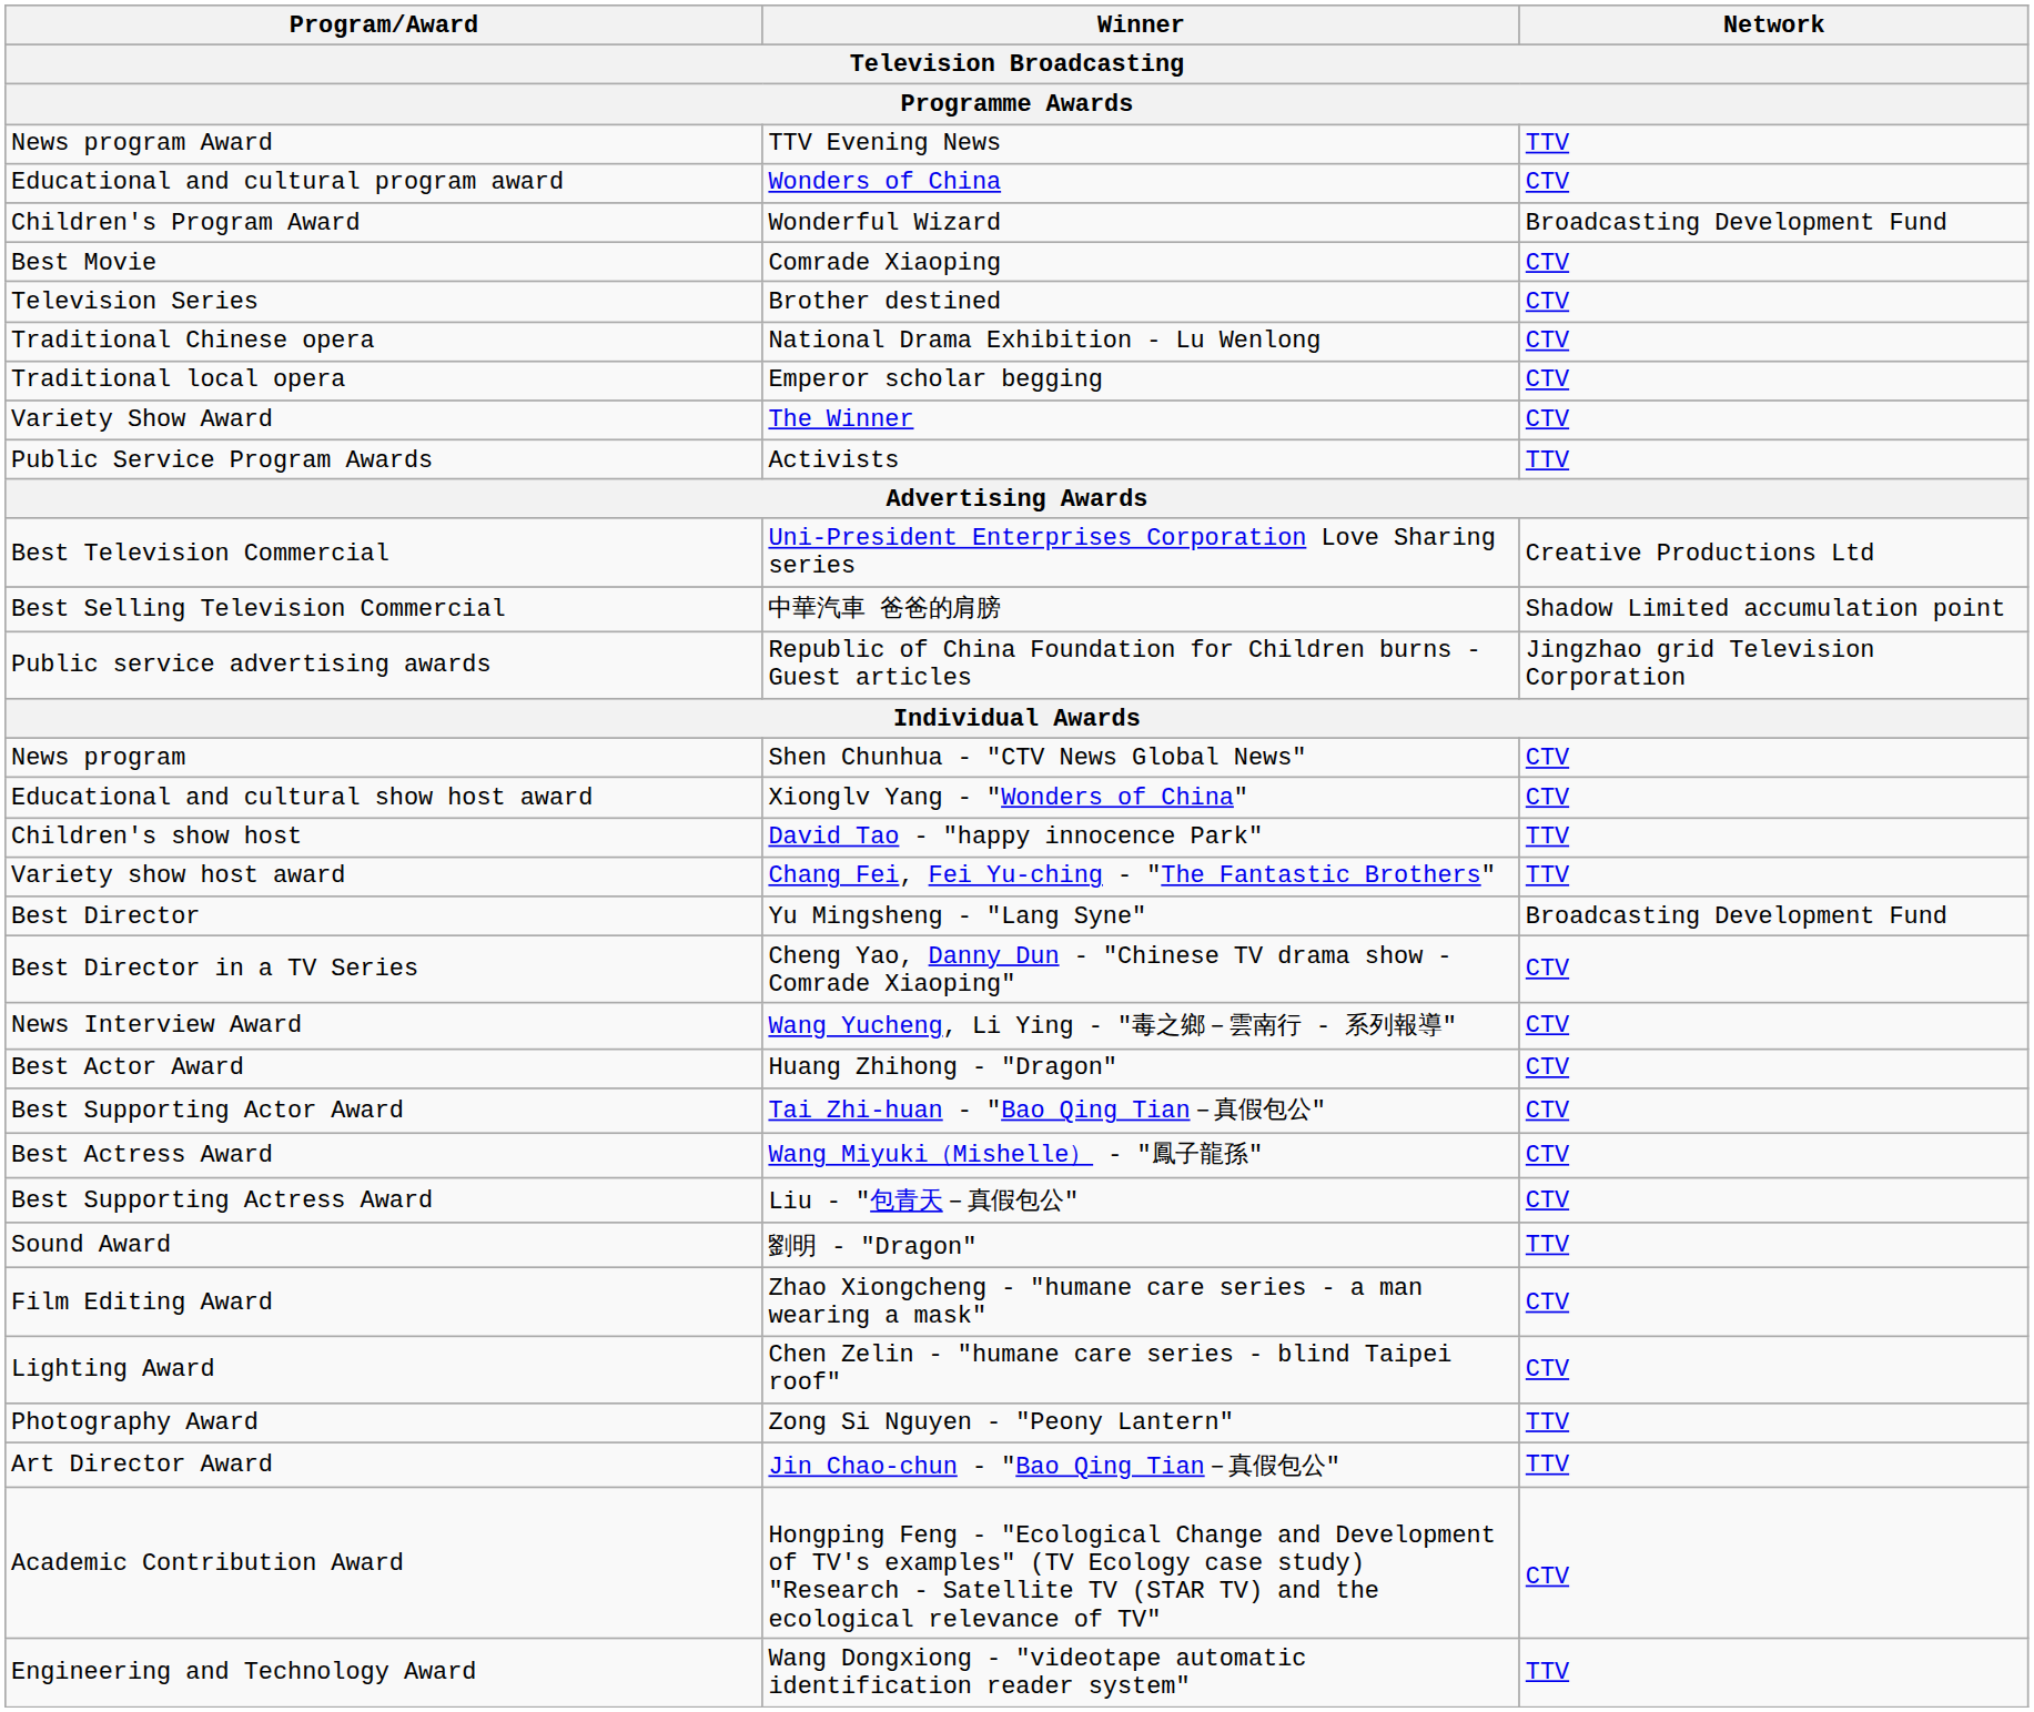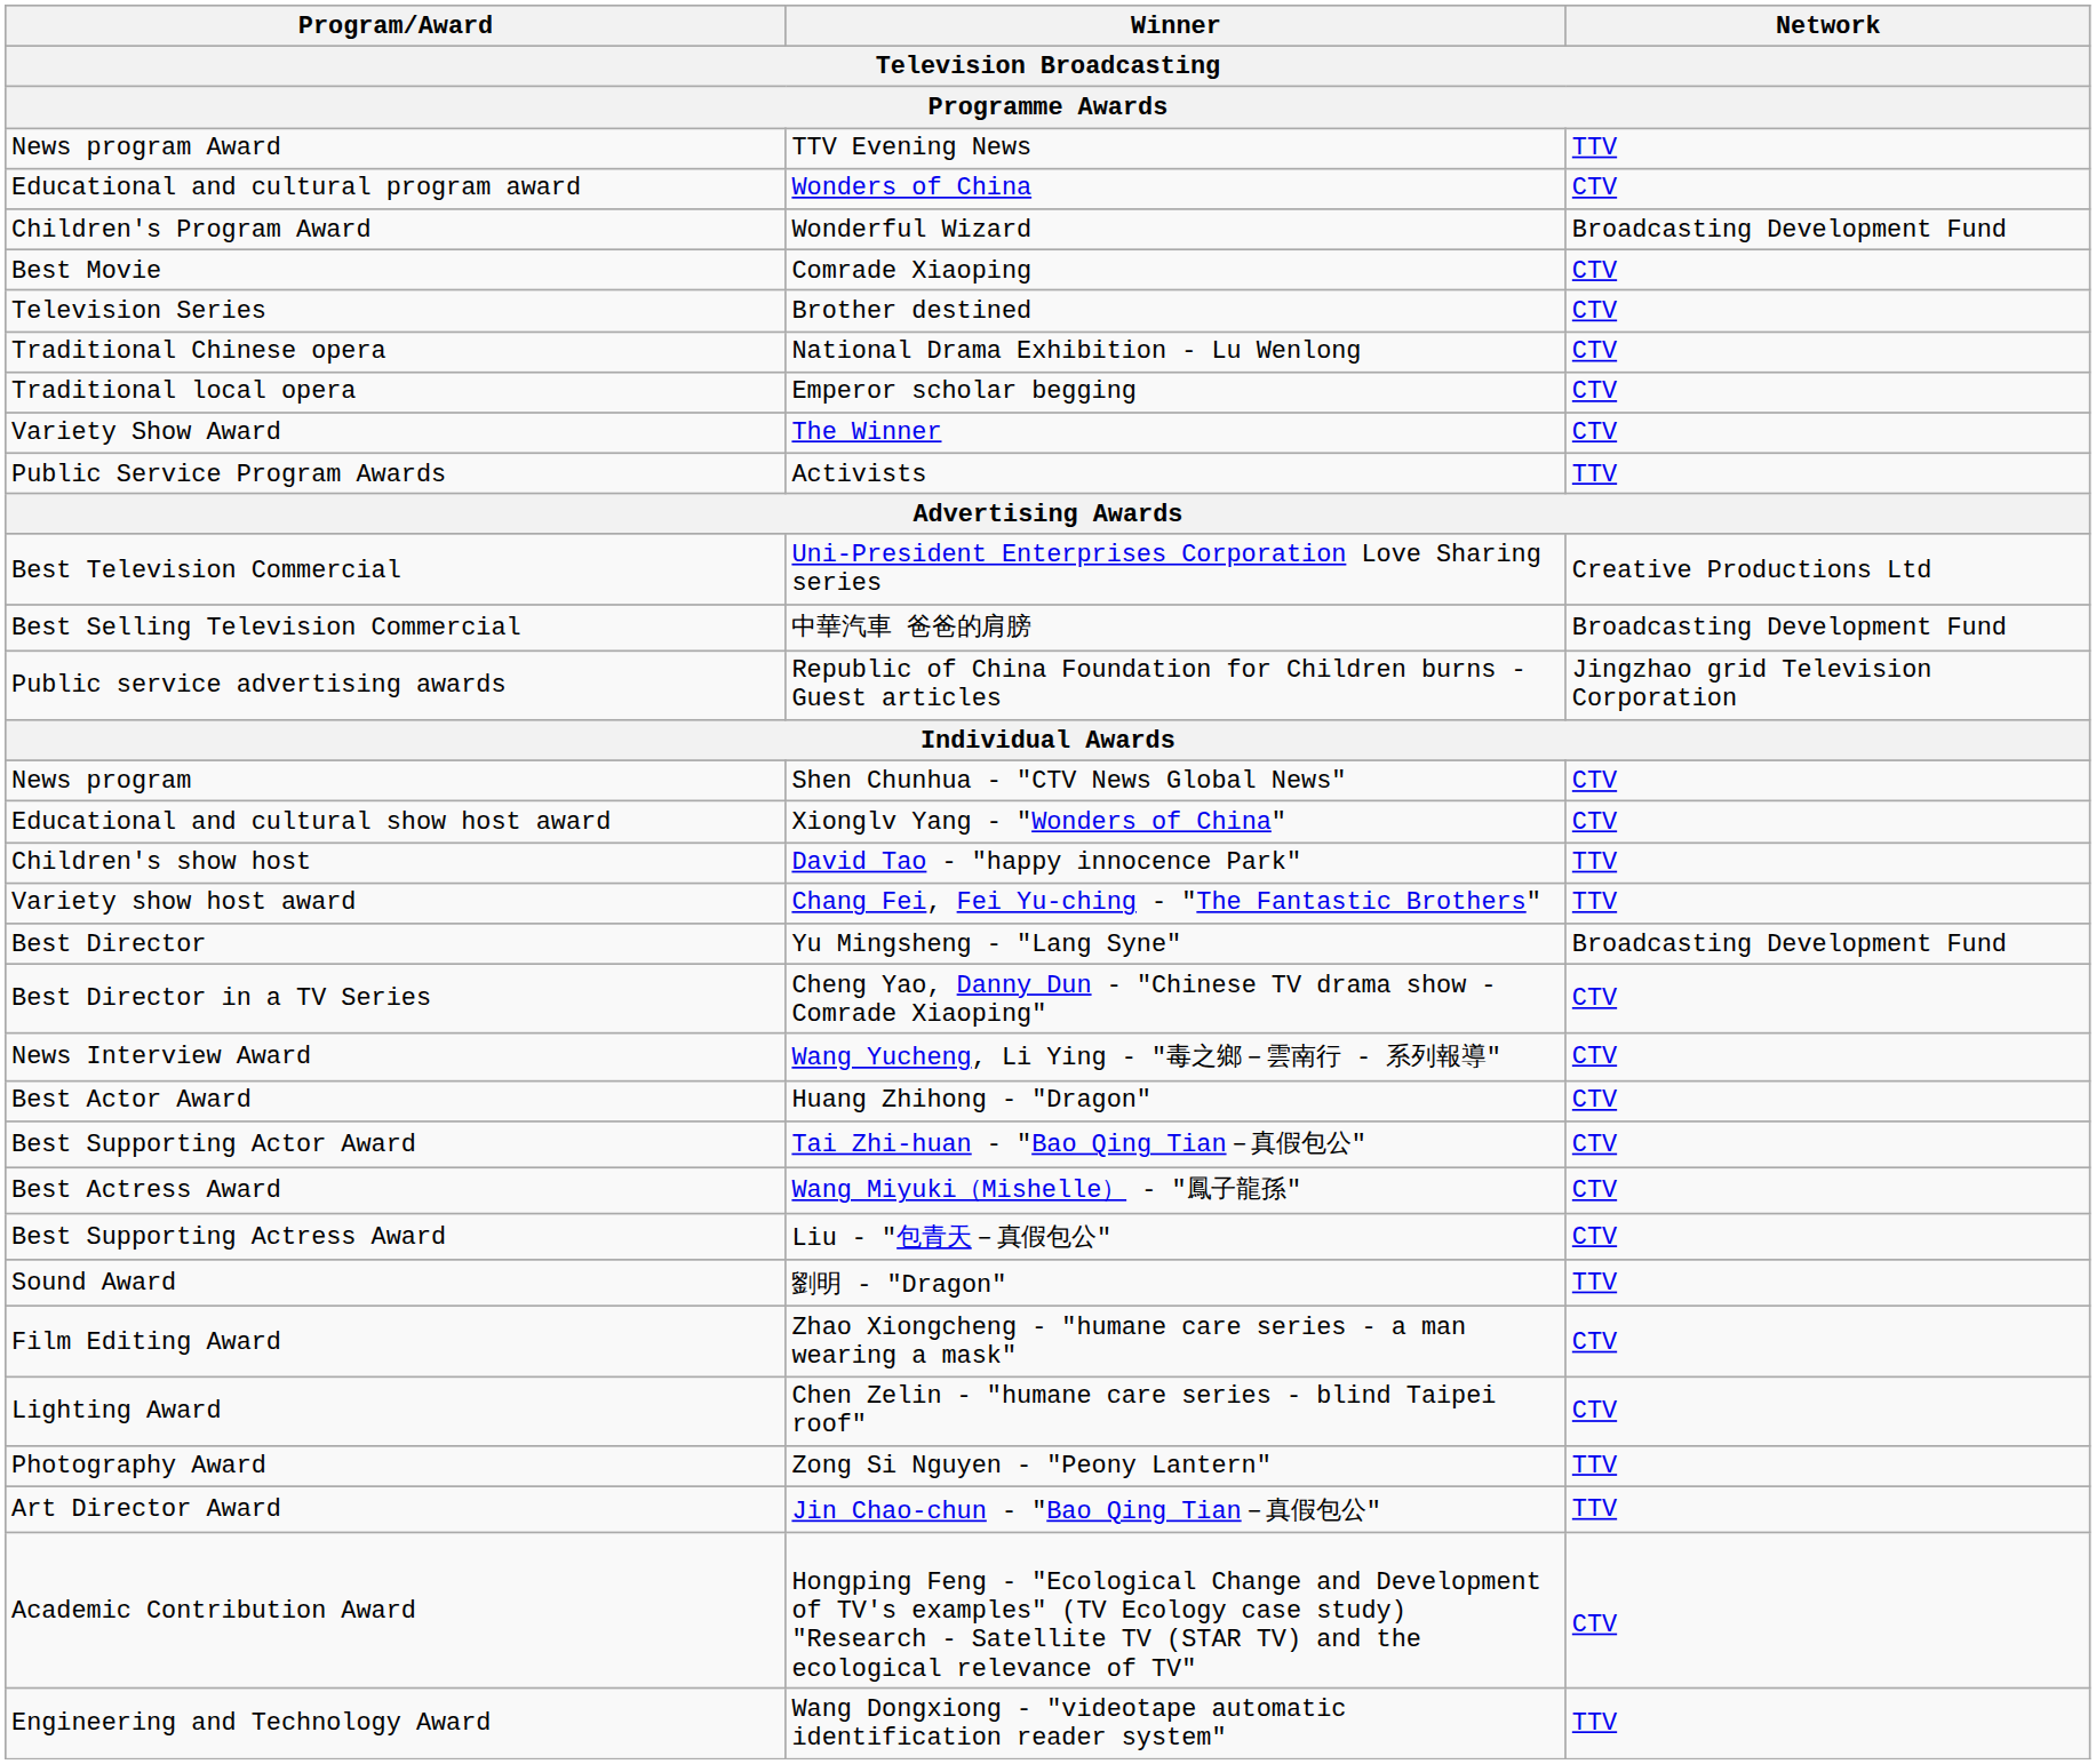Best Selling Television Commercial | Network: Shadow Limited accumulation point -> Broadcasting Development Fund
